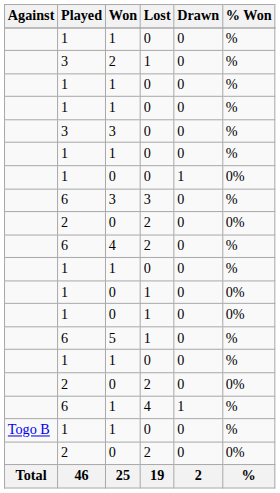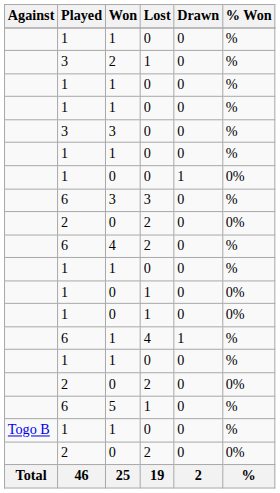rows swapped: 1 / 4 <-> 5
